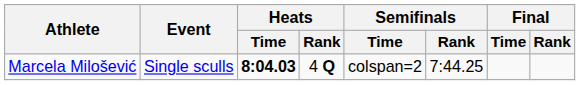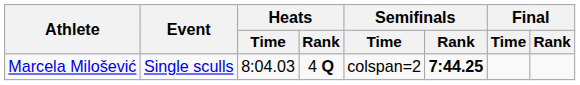Marcela Milošević | Heats / Time: bold -> normal
Marcela Milošević | Semifinals / Rank: normal -> bold
